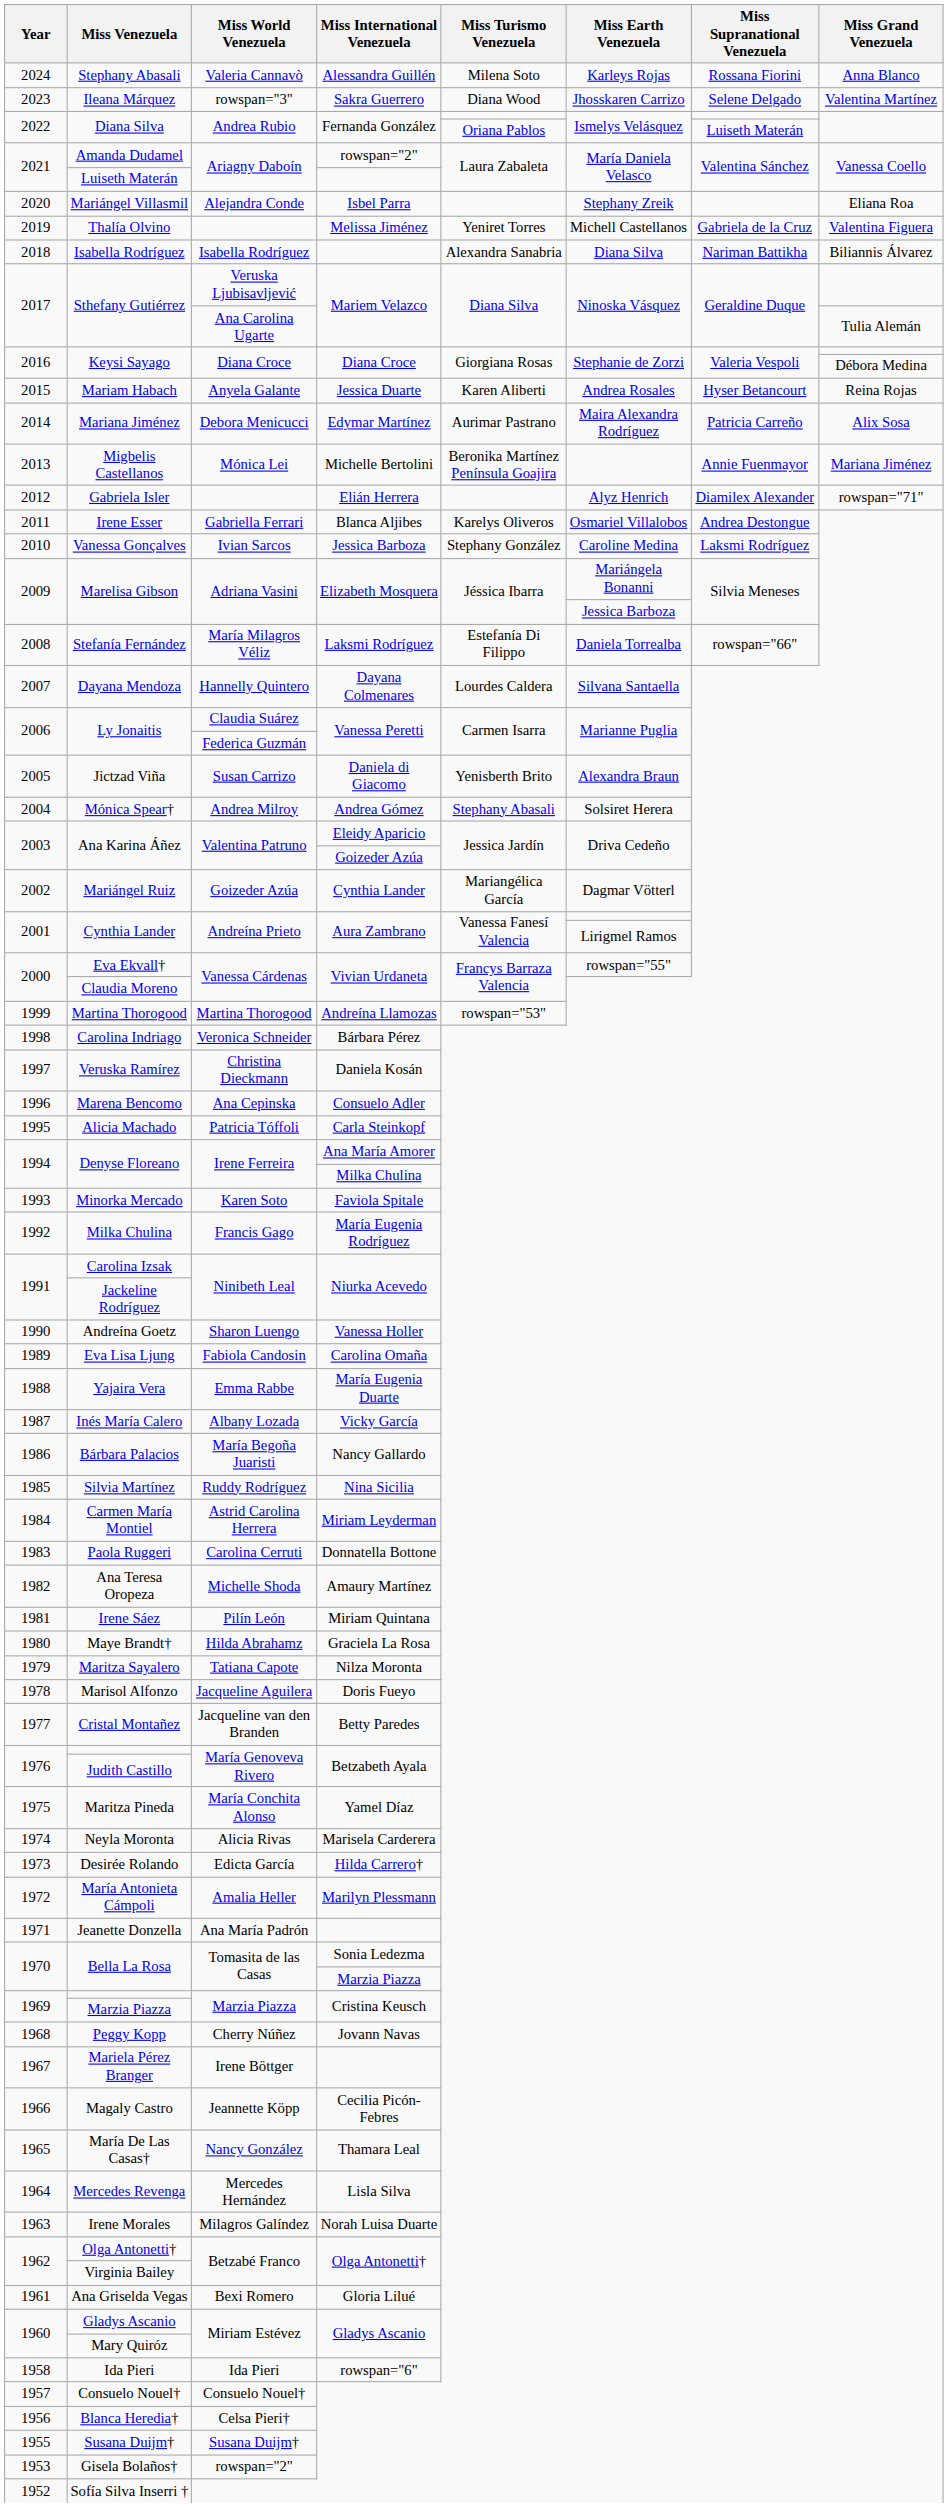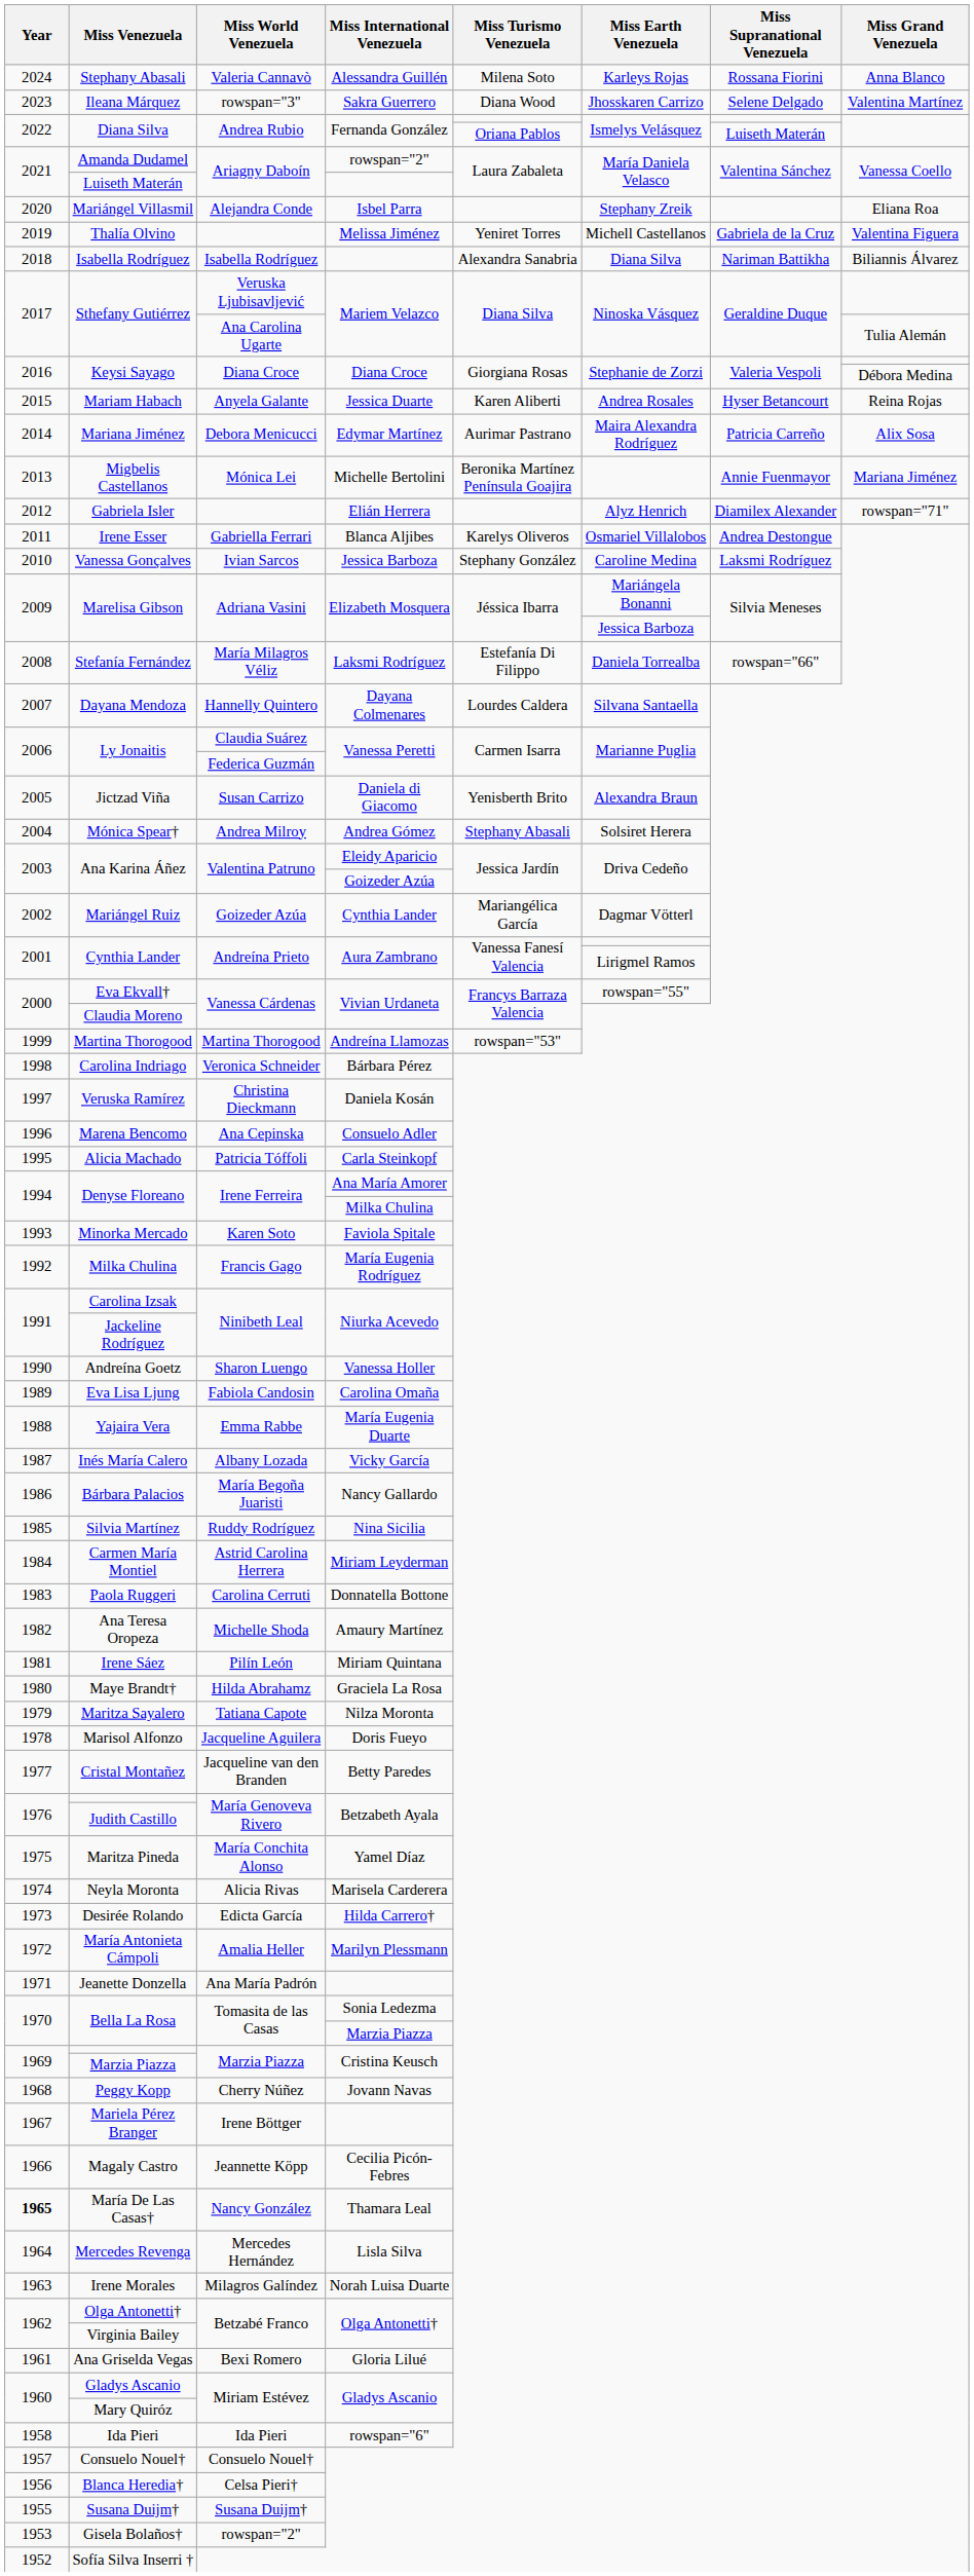María De Las Casas† | Year: normal -> bold
